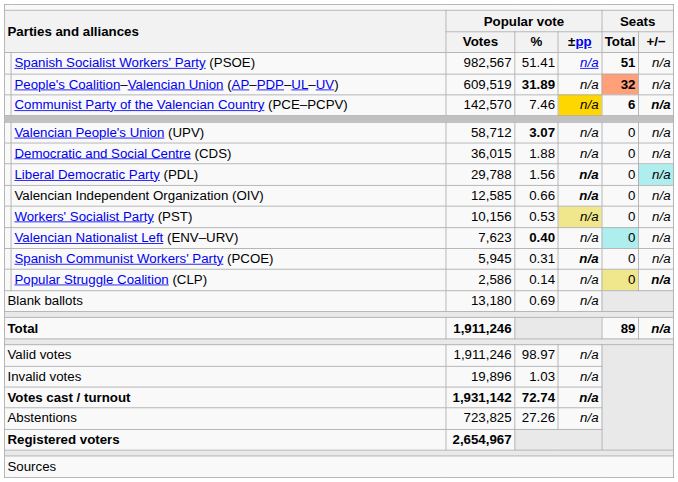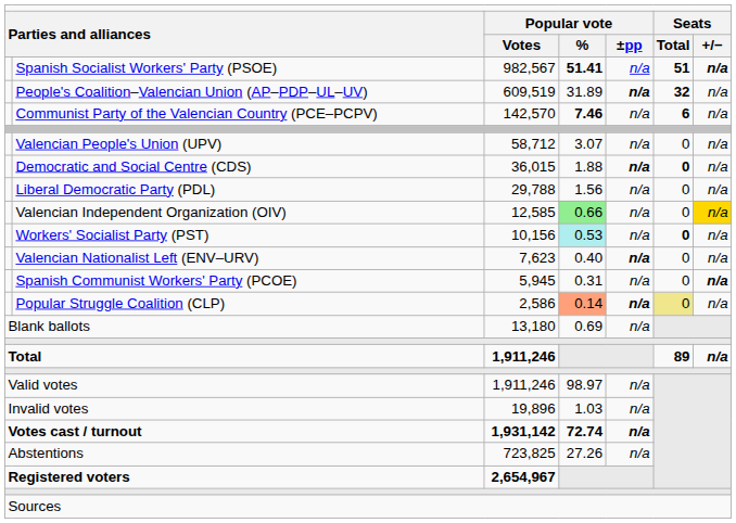Spanish Socialist Workers' Party (PSOE) | column 4: normal -> bold
Spanish Socialist Workers' Party (PSOE) | column 7: normal -> bold
People's Coalition–Valencian Union (AP–PDP–UL–UV) | column 4: bold -> normal
People's Coalition–Valencian Union (AP–PDP–UL–UV) | column 5: normal -> bold
People's Coalition–Valencian Union (AP–PDP–UL–UV) | column 6: lightsalmon background -> no background
Communist Party of the Valencian Country (PCE–PCPV) | column 4: normal -> bold
Communist Party of the Valencian Country (PCE–PCPV) | column 5: gold background -> no background
Communist Party of the Valencian Country (PCE–PCPV) | column 7: bold -> normal
Valencian People's Union (UPV) | column 4: bold -> normal
Democratic and Social Centre (CDS) | column 5: normal -> bold
Democratic and Social Centre (CDS) | column 6: normal -> bold
Liberal Democratic Party (PDL) | column 5: bold -> normal
Liberal Democratic Party (PDL) | column 7: paleturquoise background -> no background
Valencian Independent Organization (OIV) | column 4: no background -> lightgreen background
Valencian Independent Organization (OIV) | column 5: bold -> normal
Valencian Independent Organization (OIV) | column 7: no background -> gold background
Workers' Socialist Party (PST) | column 4: no background -> paleturquoise background
Workers' Socialist Party (PST) | column 5: khaki background -> no background
Workers' Socialist Party (PST) | column 6: normal -> bold
Valencian Nationalist Left (ENV–URV) | column 4: bold -> normal
Valencian Nationalist Left (ENV–URV) | column 5: normal -> bold
Valencian Nationalist Left (ENV–URV) | column 6: paleturquoise background -> no background
Spanish Communist Workers' Party (PCOE) | column 5: bold -> normal
Spanish Communist Workers' Party (PCOE) | column 7: normal -> bold
Popular Struggle Coalition (CLP) | column 4: no background -> lightsalmon background
Popular Struggle Coalition (CLP) | column 5: normal -> bold
Popular Struggle Coalition (CLP) | column 7: bold -> normal
